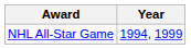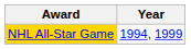row 2 | Award: no background -> gold background
